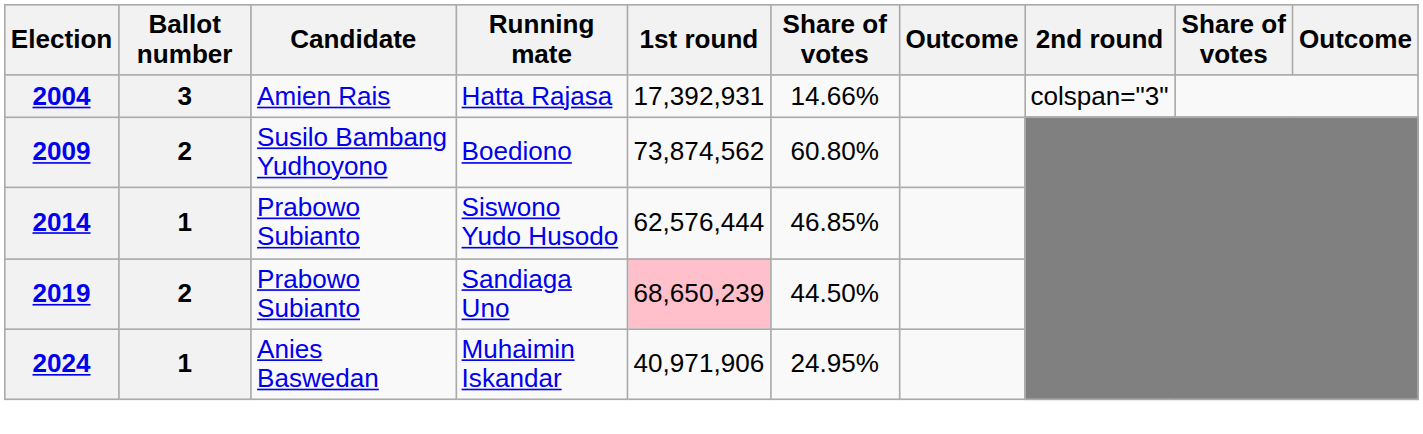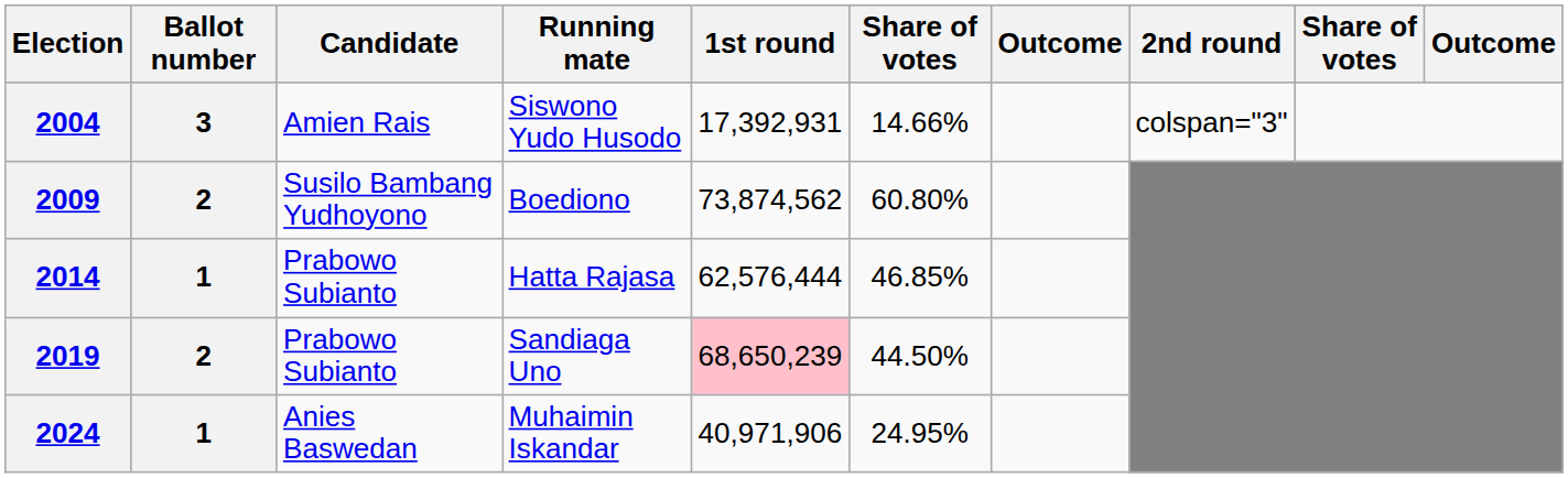2004 | Running mate: Hatta Rajasa -> Siswono Yudo Husodo
2014 | Running mate: Siswono Yudo Husodo -> Hatta Rajasa
